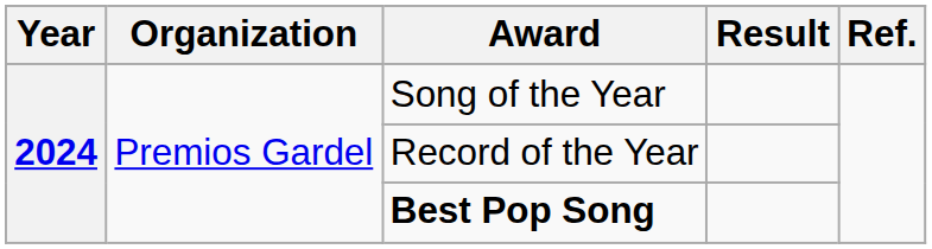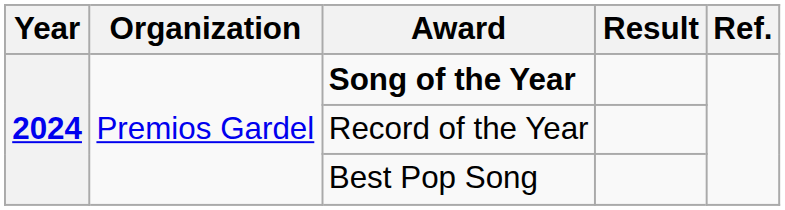Song of the Year | Award: normal -> bold
Best Pop Song | Award: bold -> normal
